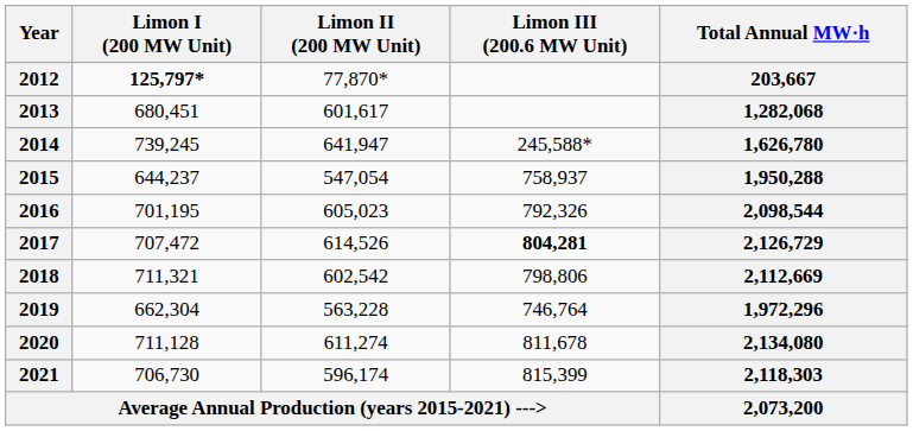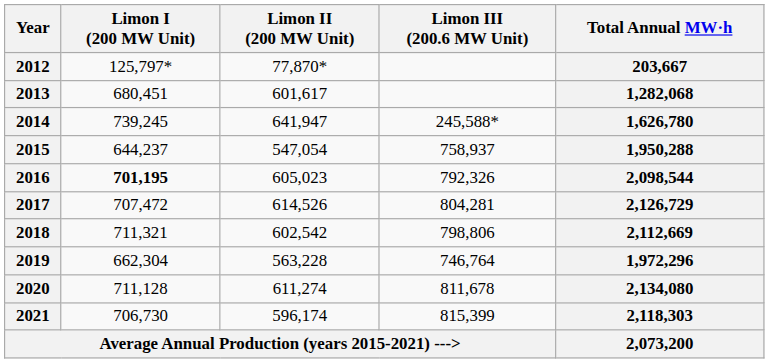2012 | Limon I (200 MW Unit): bold -> normal
2016 | Limon I (200 MW Unit): normal -> bold
2017 | Limon III (200.6 MW Unit): bold -> normal
